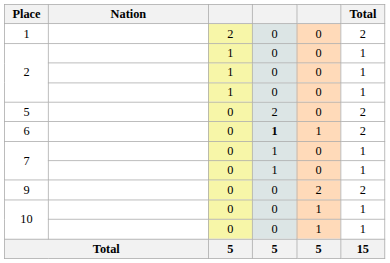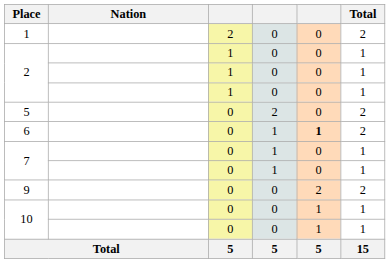6 | column 4: bold -> normal
6 | column 5: normal -> bold
